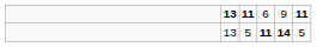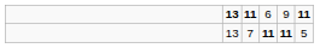row 2 | column 3: 5 -> 7
row 2 | column 5: 14 -> 11
